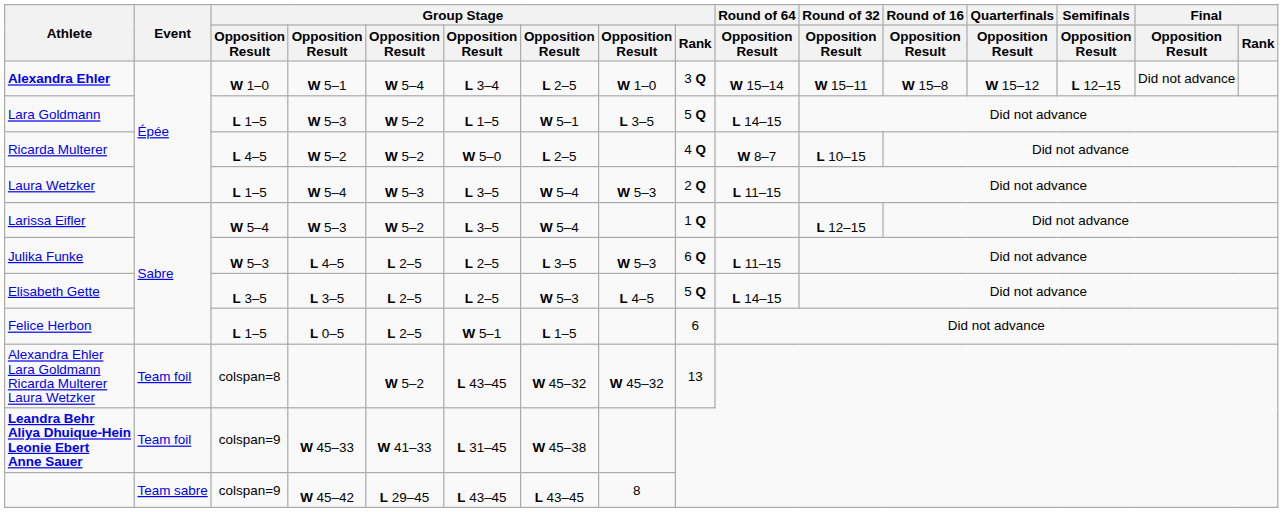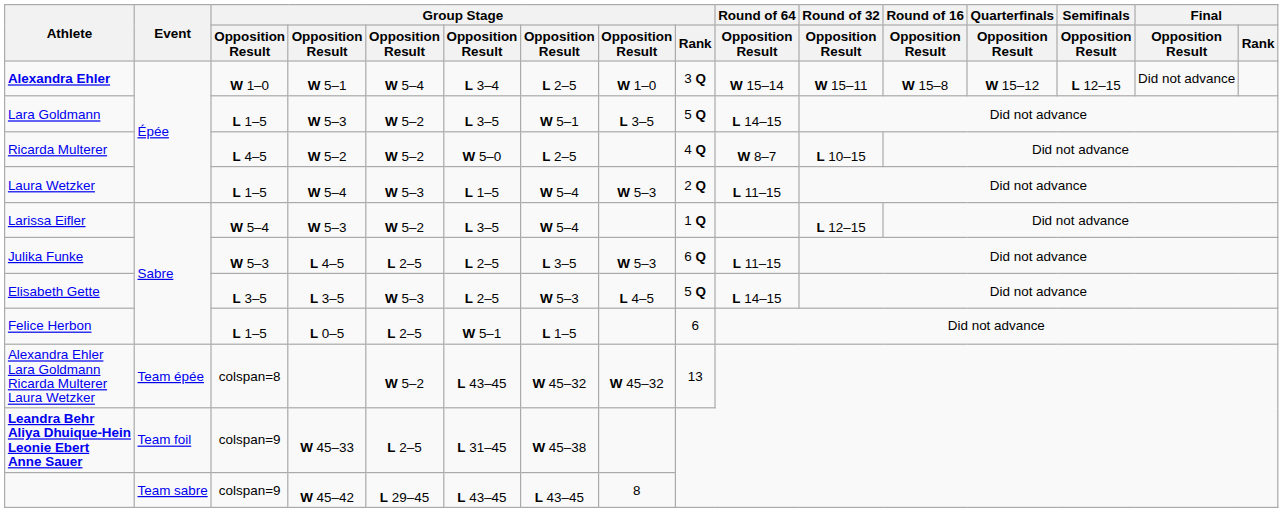Lara Goldmann | column 6: L 1–5 -> L 3–5
Laura Wetzker | column 6: L 3–5 -> L 1–5
Elisabeth Gette | column 5: L 2–5 -> W 5–3
Alexandra Ehler Lara Goldmann Ricarda Multerer Laura Wetzker | Event: Team foil -> Team épée
Leandra Behr Aliya Dhuique-Hein Leonie Ebert Anne Sauer | column 5: W 41–33 -> L 2–5
